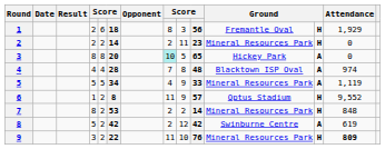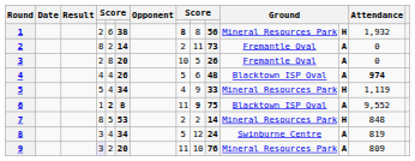row 3 | column 6: 18 -> 38
row 3 | column 8: normal -> bold
row 3 | column 9: 3 -> 8
row 3 | column 11: Fremantle Oval -> Mineral Resources Park
row 3 | Attendance: 1,929 -> 1,932
row 4 | column 4: 2 -> 8
row 4 | column 10: 23 -> 73
row 4 | column 11: Mineral Resources Park -> Fremantle Oval
row 4 | column 12: H -> A
row 5 | column 4: 8 -> 2
row 5 | column 8: paleturquoise background -> no background
row 5 | column 10: 65 -> 26
row 5 | column 11: Hickey Park -> Fremantle Oval
row 6 | column 6: 28 -> 26
row 6 | column 8: 7 -> 5
row 6 | column 9: 8 -> 6
row 6 | Attendance: normal -> bold
row 7 | column 5: 5 -> 4
row 7 | column 12: A -> H
row 8 | column 5: normal -> bold
row 8 | column 9: normal -> bold
row 8 | column 10: 57 -> 75
row 8 | column 11: Optus Stadium -> Blacktown ISP Oval
row 8 | column 12: H -> A
row 9 | column 5: 2 -> 5
row 10 | column 4: 5 -> 3
row 10 | column 5: 2 -> 4
row 10 | column 6: 42 -> 34
row 10 | column 8: 2 -> 5
row 10 | column 10: 42 -> 24
row 10 | Attendance: 619 -> 819
row 11 | column 4: no background -> lavender background
row 11 | column 6: 22 -> 20
row 11 | column 12: H -> A
row 11 | Attendance: bold -> normal
